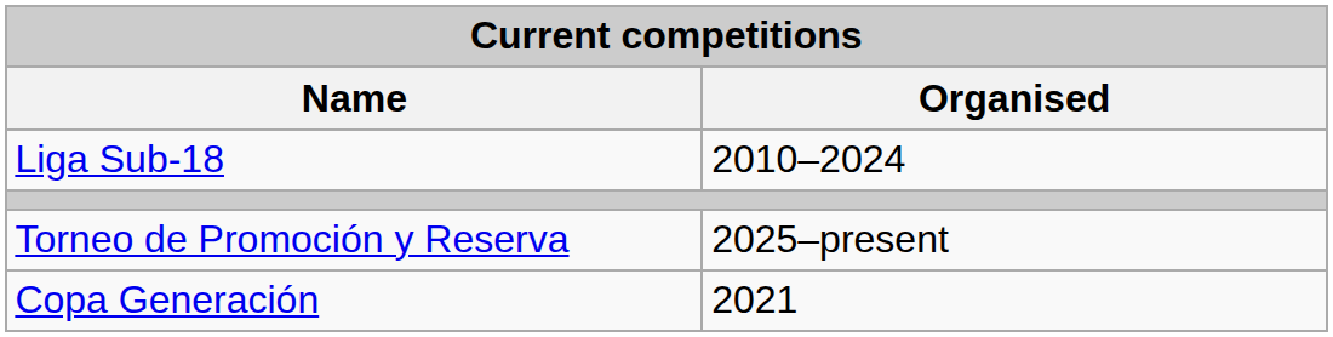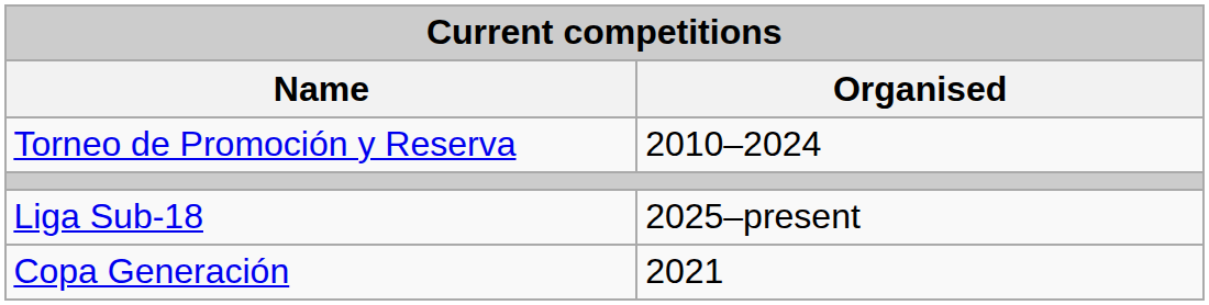row 3 | Name: Liga Sub-18 -> Torneo de Promoción y Reserva
row 5 | Name: Torneo de Promoción y Reserva -> Liga Sub-18
